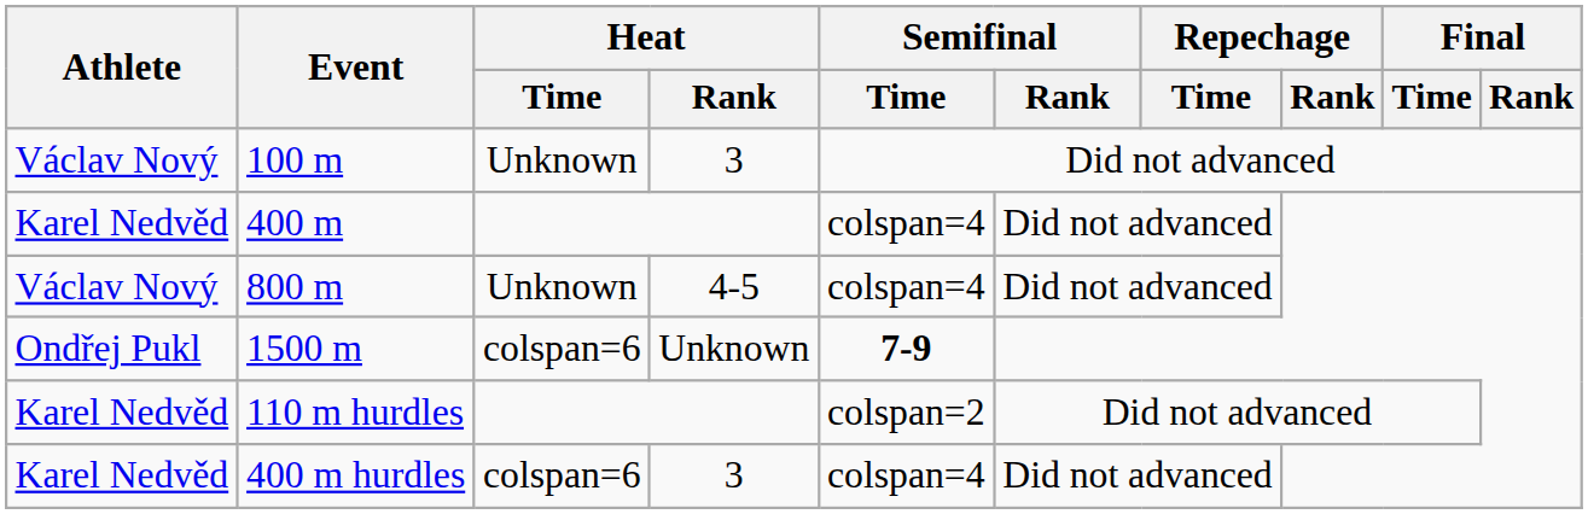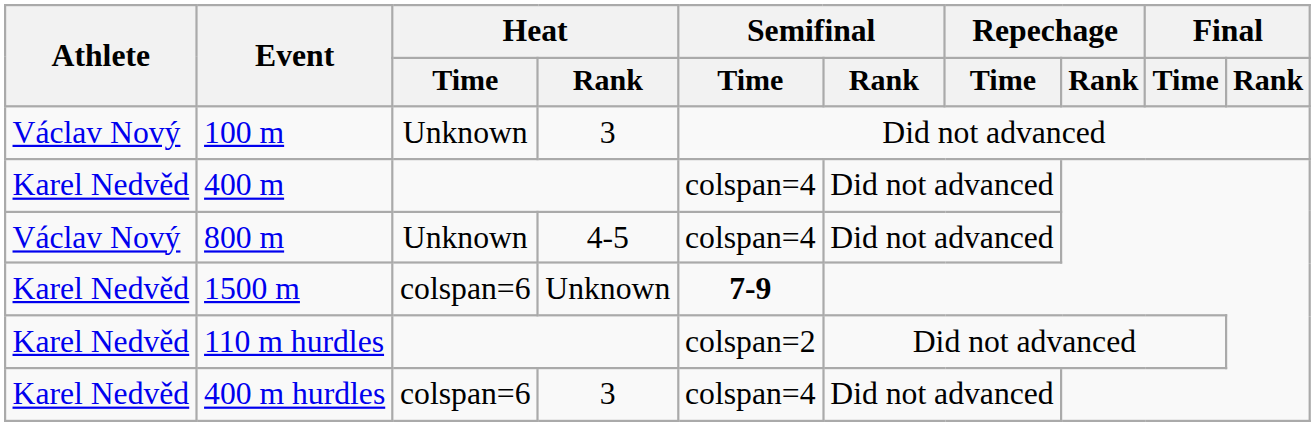1500 m | Athlete: Ondřej Pukl -> Karel Nedvěd
